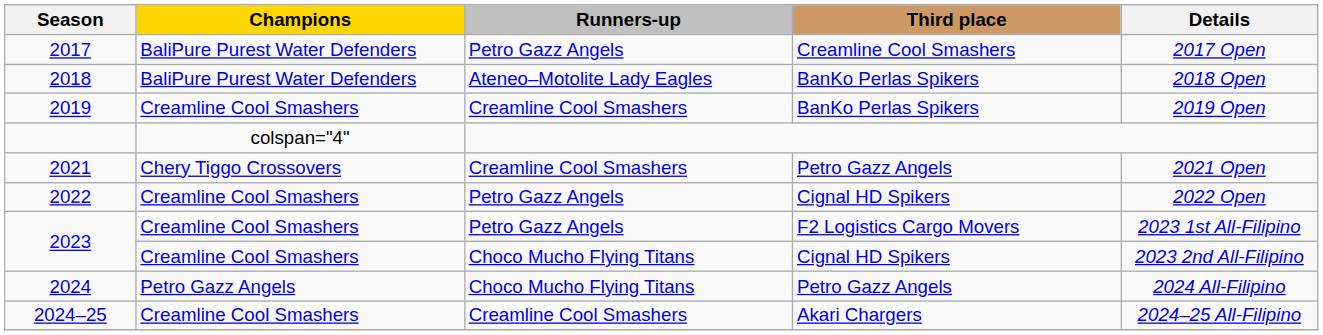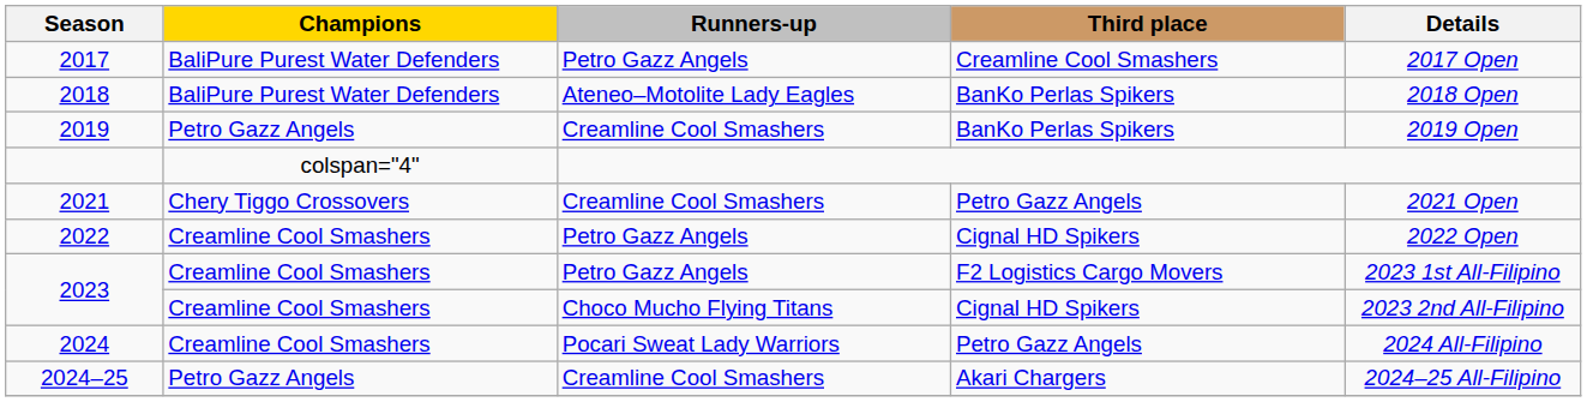2019 | Champions: Creamline Cool Smashers -> Petro Gazz Angels
2024 | Champions: Petro Gazz Angels -> Creamline Cool Smashers
2024 | Runners-up: Choco Mucho Flying Titans -> Pocari Sweat Lady Warriors
2024–25 | Champions: Creamline Cool Smashers -> Petro Gazz Angels
